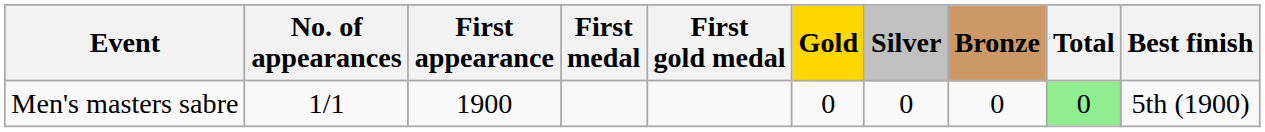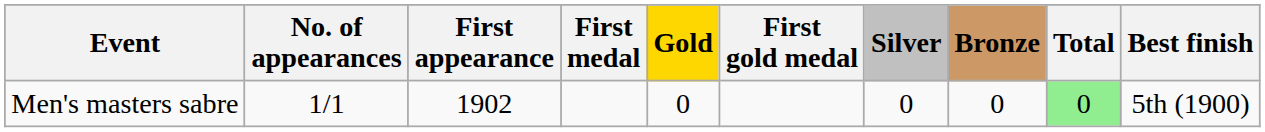columns swapped: First gold medal <-> Gold
Men's masters sabre | First appearance: 1900 -> 1902
